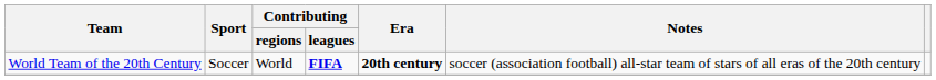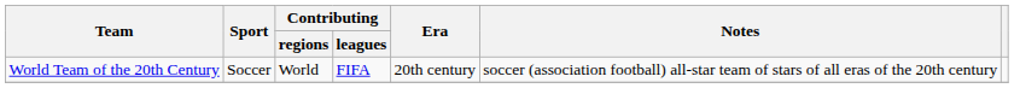World Team of the 20th Century | Contributing / leagues: bold -> normal
World Team of the 20th Century | Era: bold -> normal
